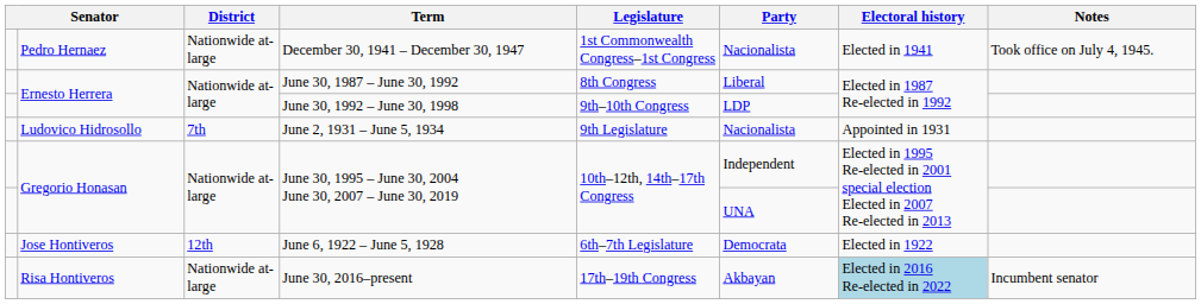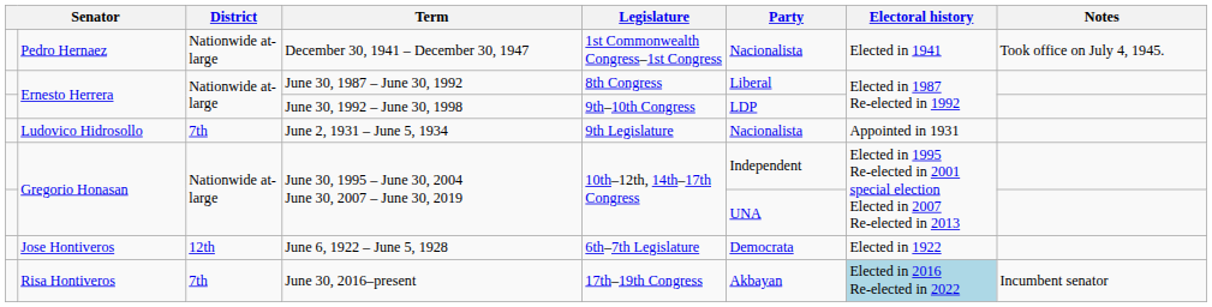June 30, 2016–present | District: Nationwide at-large -> 7th
